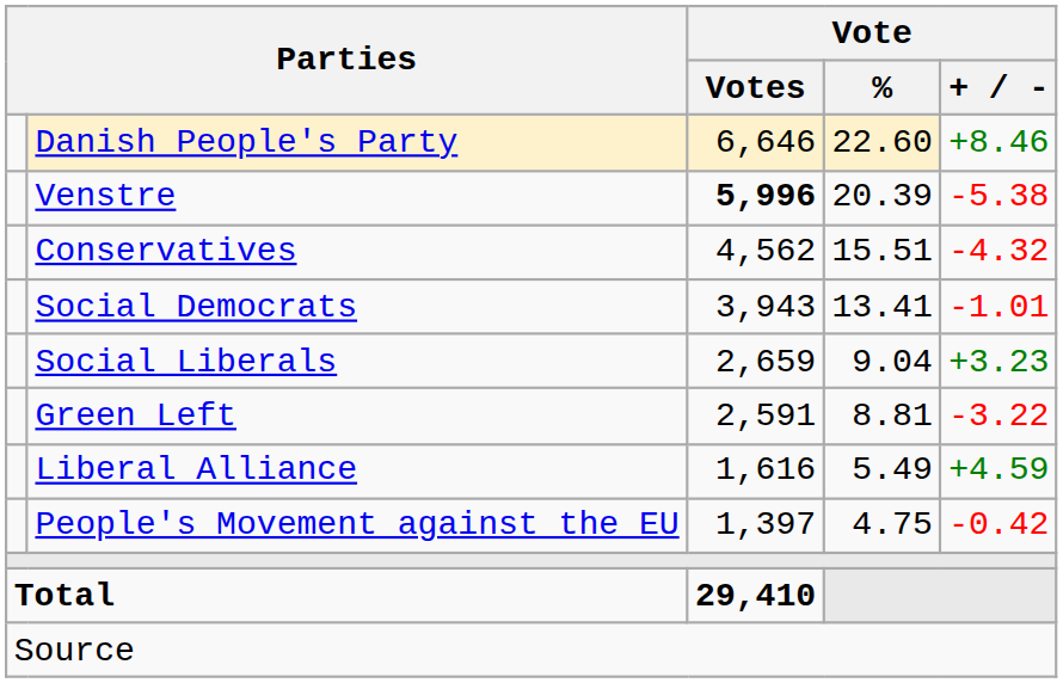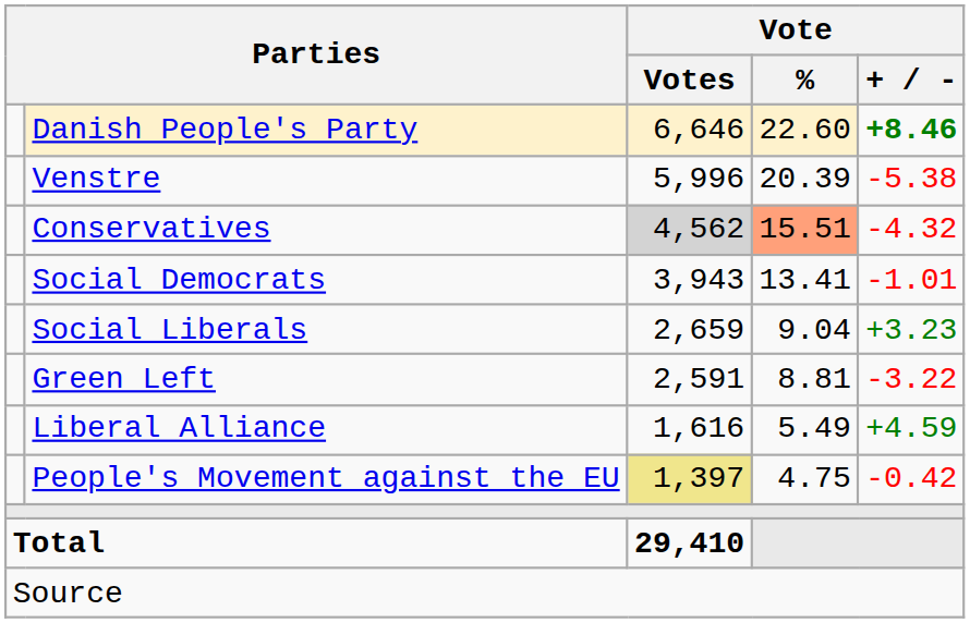Danish People's Party | Vote / + / -: normal -> bold
Venstre | Vote / Votes: bold -> normal
Conservatives | Vote / Votes: no background -> lightgrey background
Conservatives | Vote / %: no background -> lightsalmon background
People's Movement against the EU | Vote / Votes: no background -> khaki background
